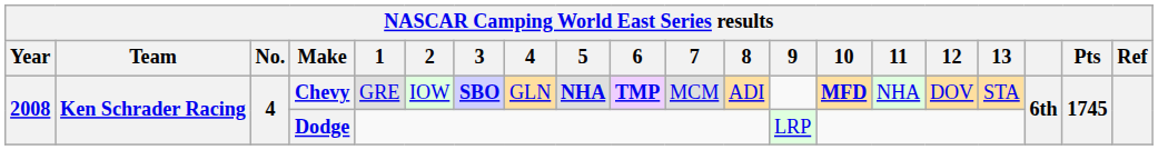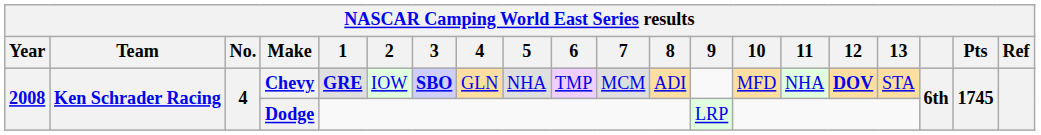Chevy | 1: normal -> bold
Chevy | 5: bold -> normal
Chevy | 6: bold -> normal
Chevy | 10: bold -> normal
Chevy | 12: normal -> bold
